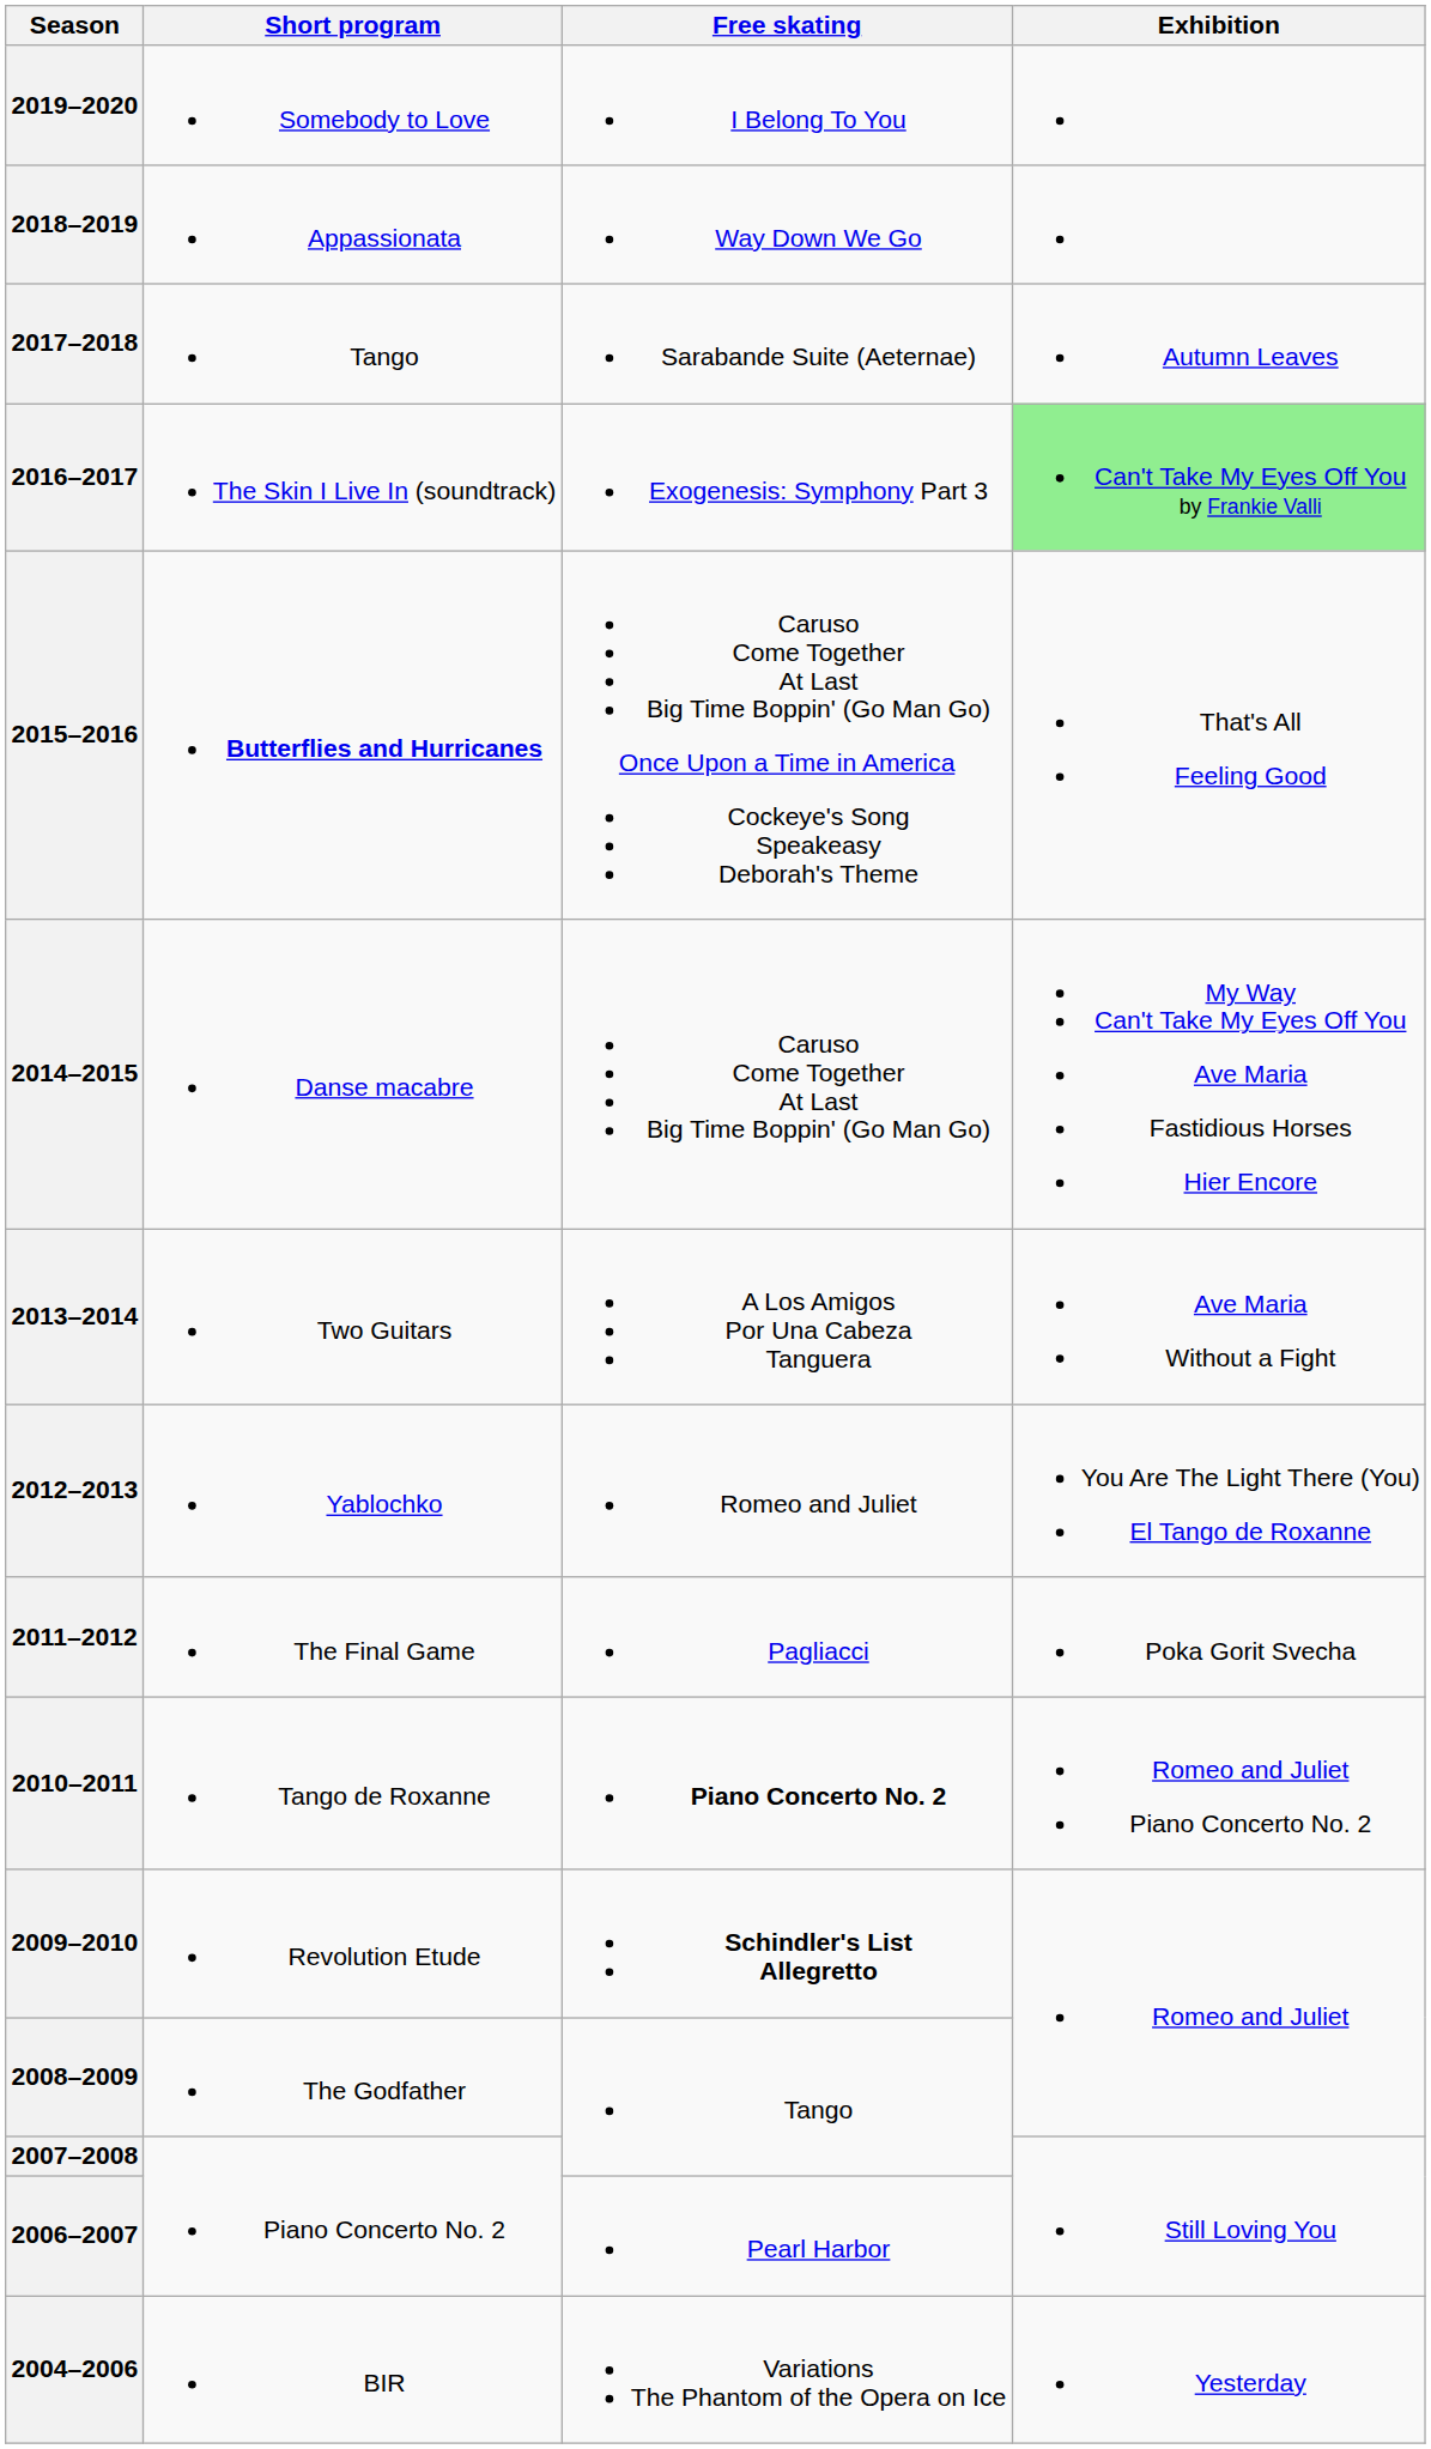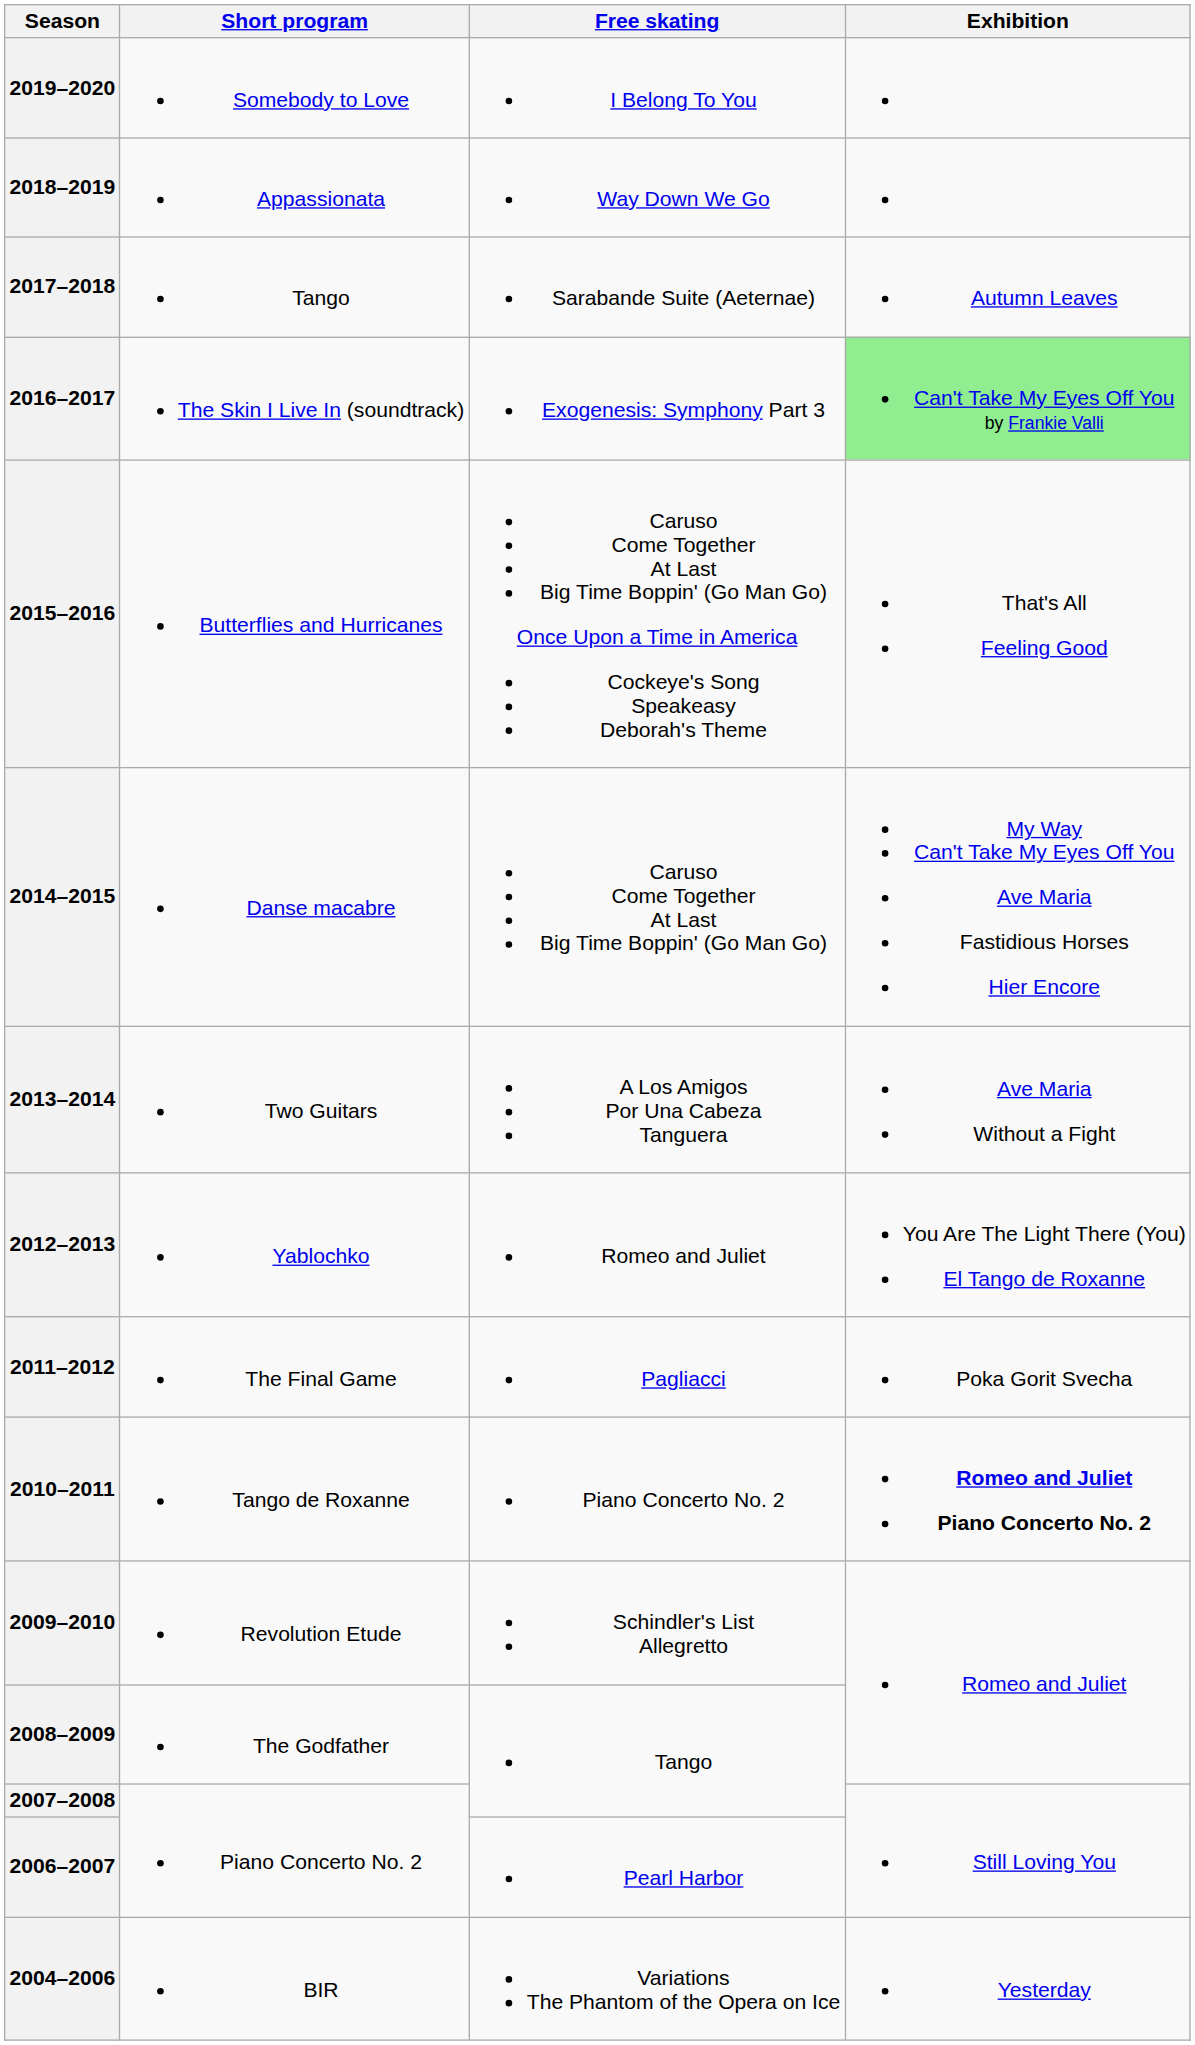2015–2016 | Short program: bold -> normal
2010–2011 | Free skating: bold -> normal
2010–2011 | Exhibition: normal -> bold
2009–2010 | Free skating: bold -> normal
